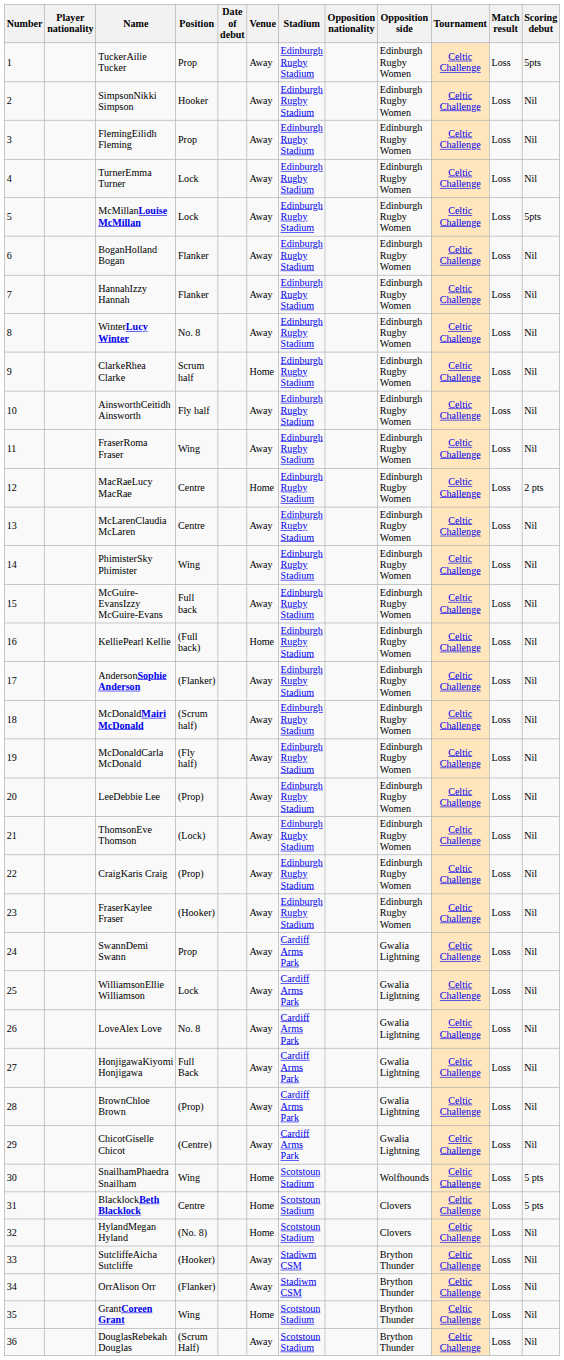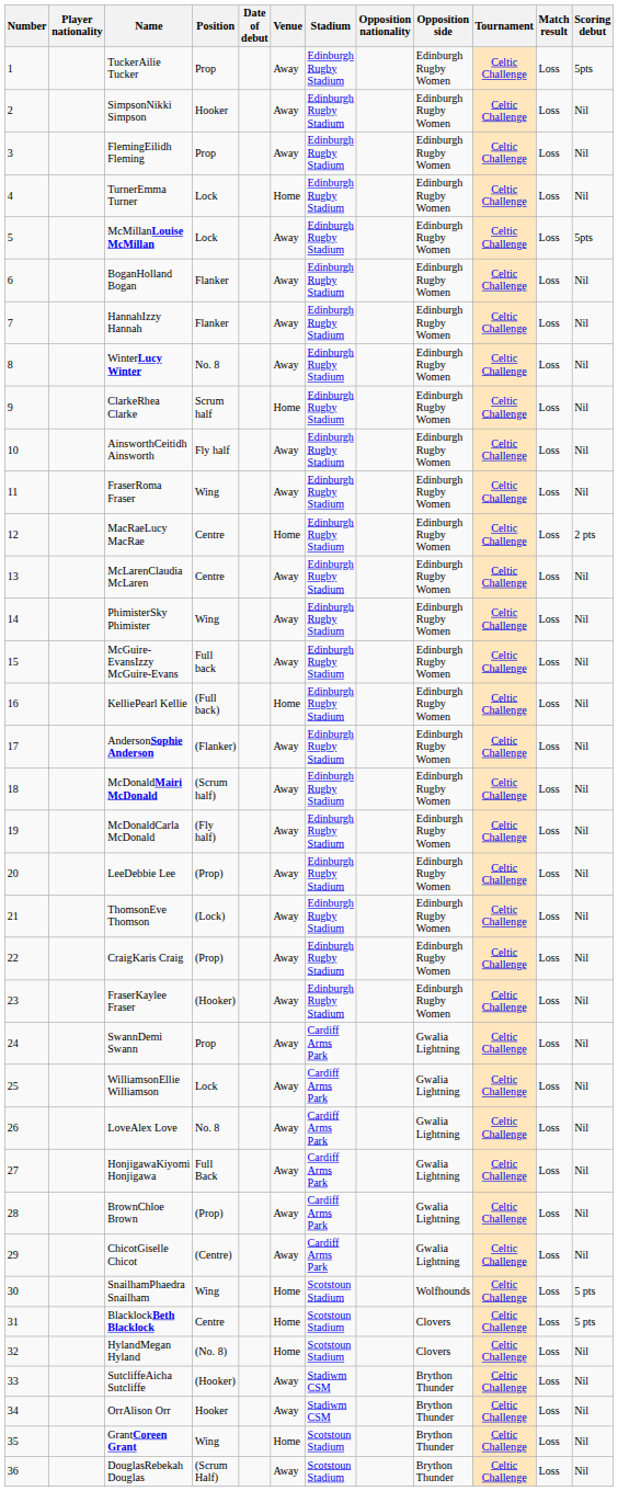TurnerEmma Turner | Venue: Away -> Home
OrrAlison Orr | Position: (Flanker) -> Hooker
